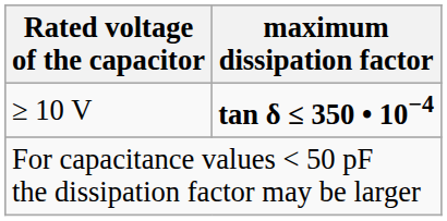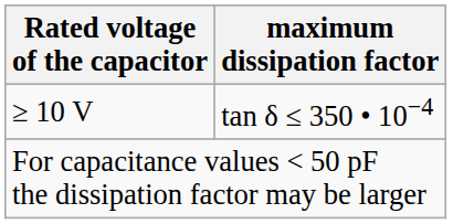≥ 10 V | maximum dissipation factor: bold -> normal
